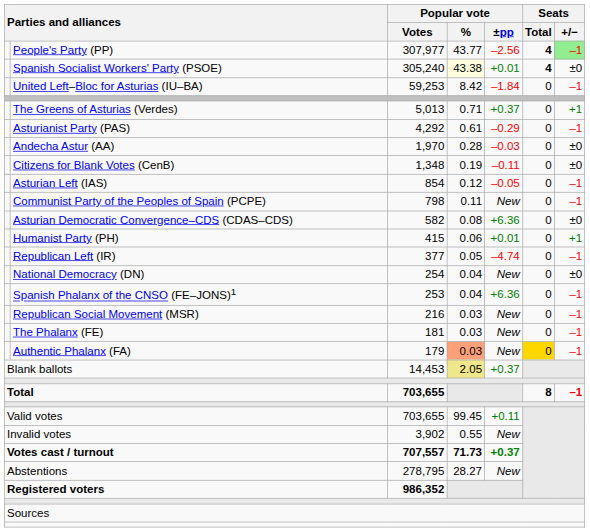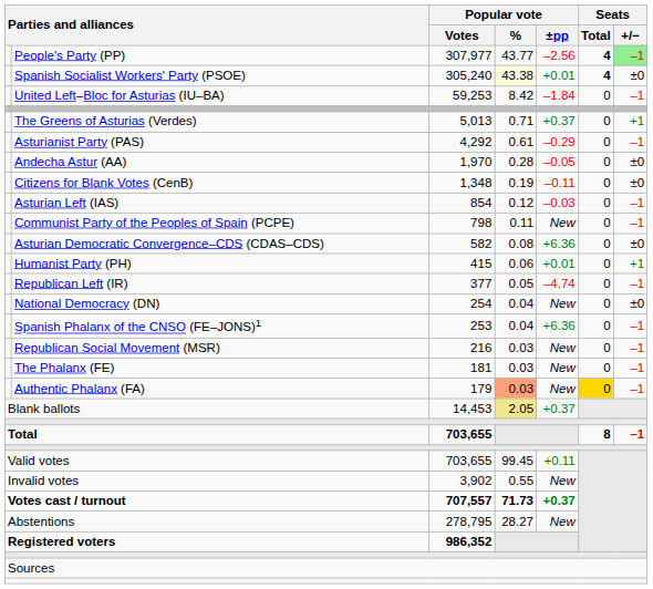Andecha Astur (AA) | Popular vote / ±pp: –0.03 -> –0.05
Asturian Left (IAS) | Popular vote / ±pp: –0.05 -> –0.03
